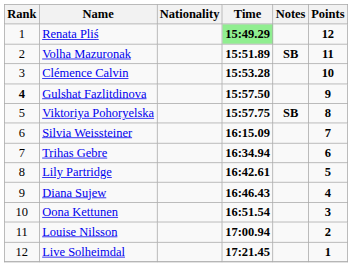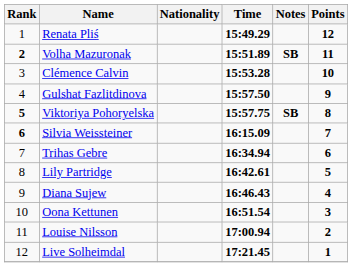Renata Pliś | Time: lightgreen background -> no background
Volha Mazuronak | Rank: normal -> bold
Gulshat Fazlitdinova | Rank: bold -> normal
Viktoriya Pohoryelska | Rank: normal -> bold
Silvia Weissteiner | Rank: normal -> bold
